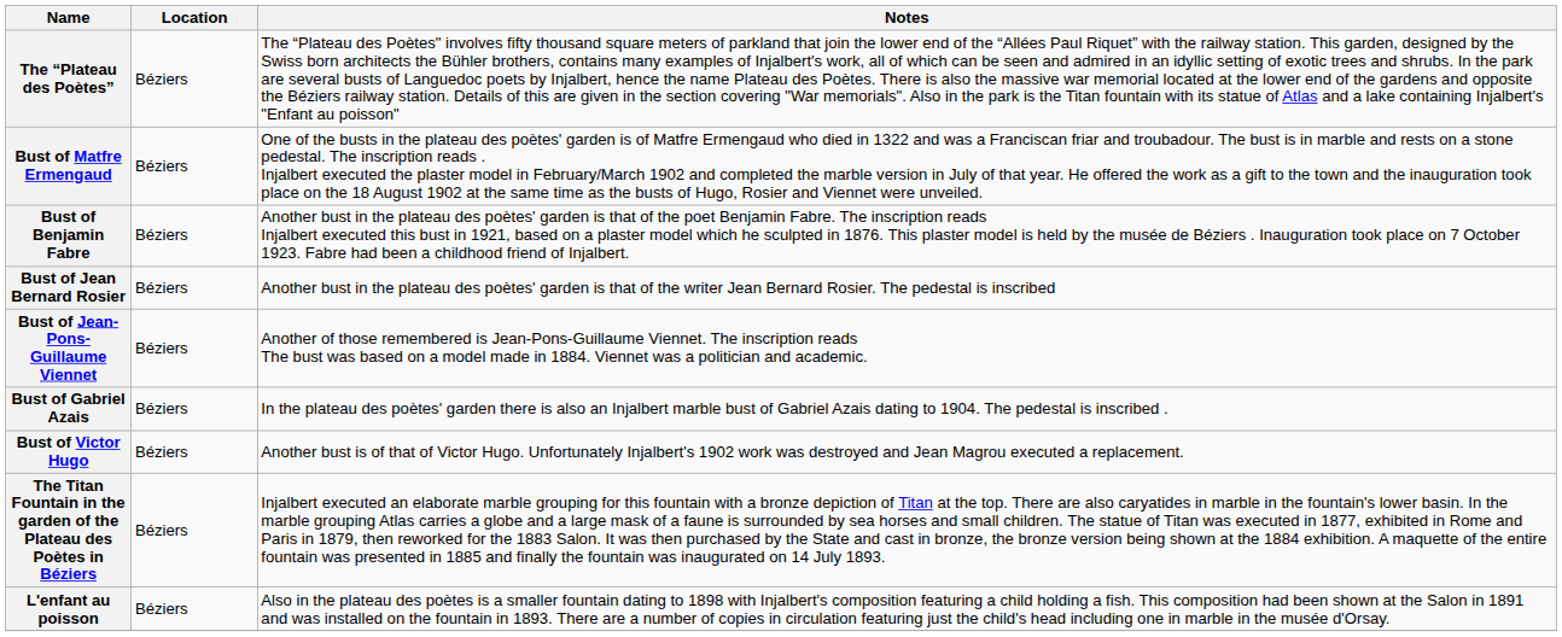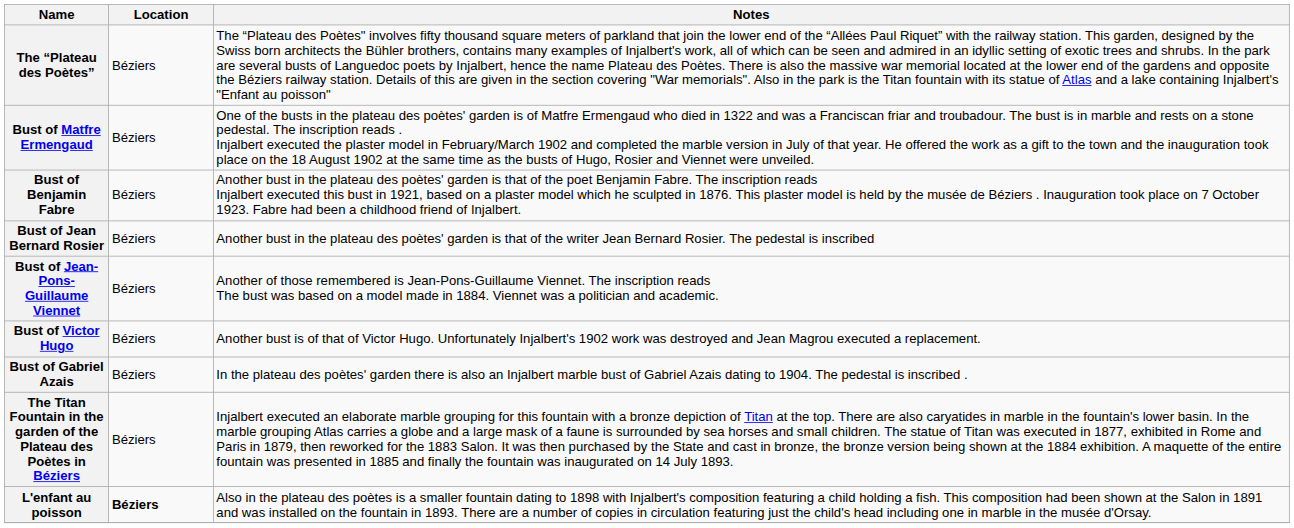rows swapped: Bust of Victor Hugo <-> Bust of Gabriel Azais
L'enfant au poisson | Location: normal -> bold
